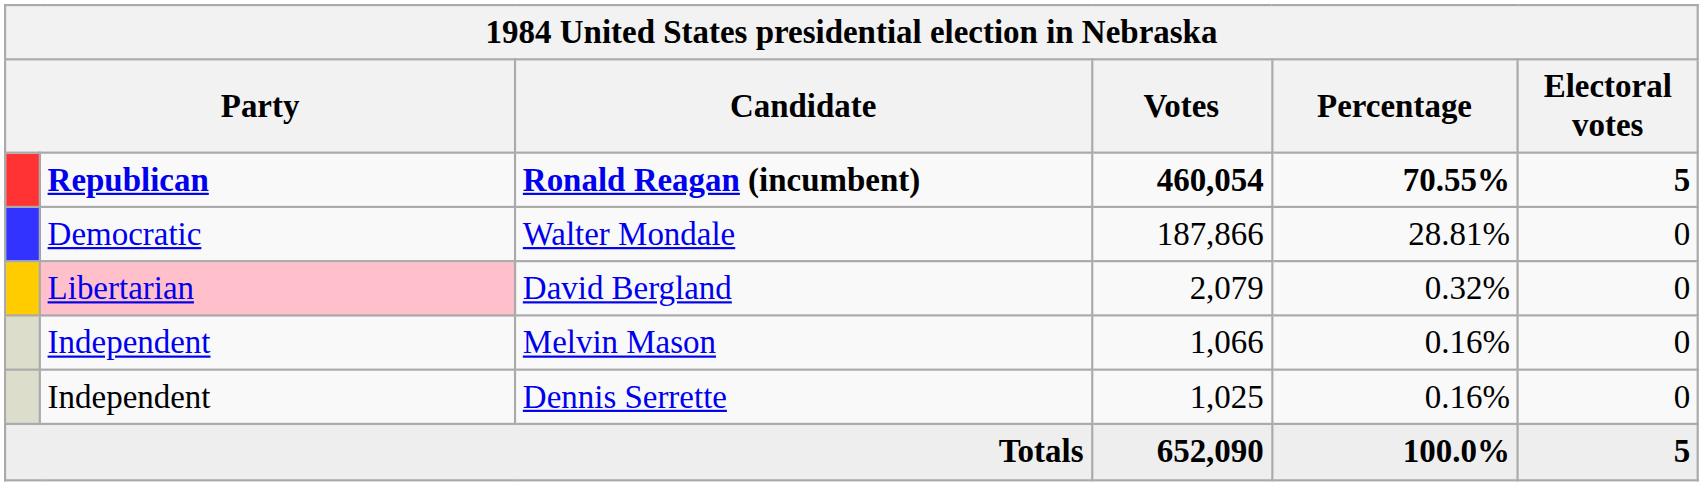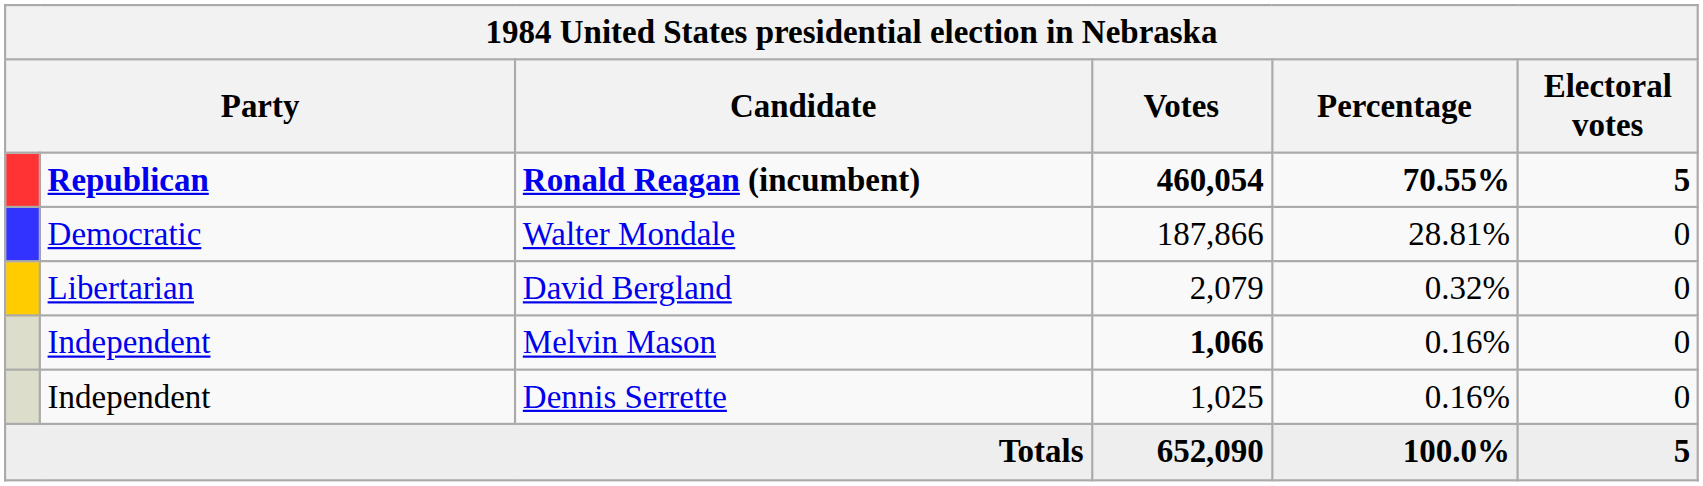David Bergland | column 2: pink background -> no background
Melvin Mason | Votes: normal -> bold
